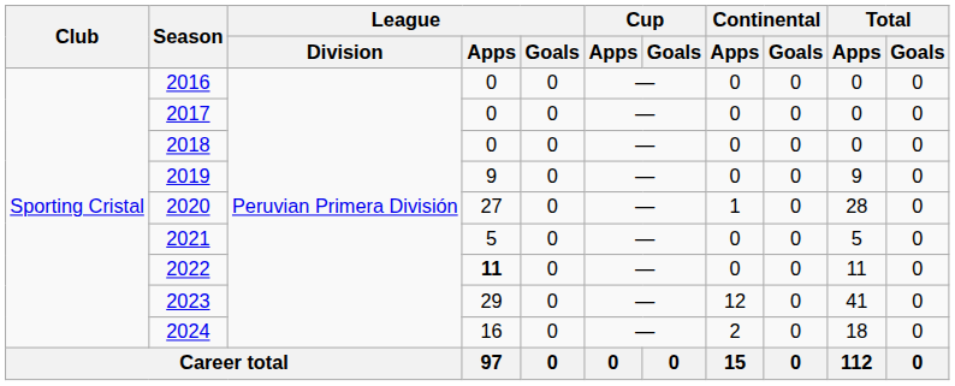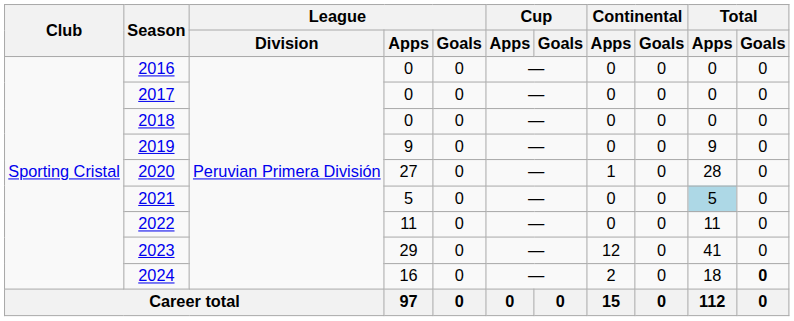2021 | Total / Apps: no background -> lightblue background
2022 | League / Apps: bold -> normal
2024 | Total / Goals: normal -> bold
